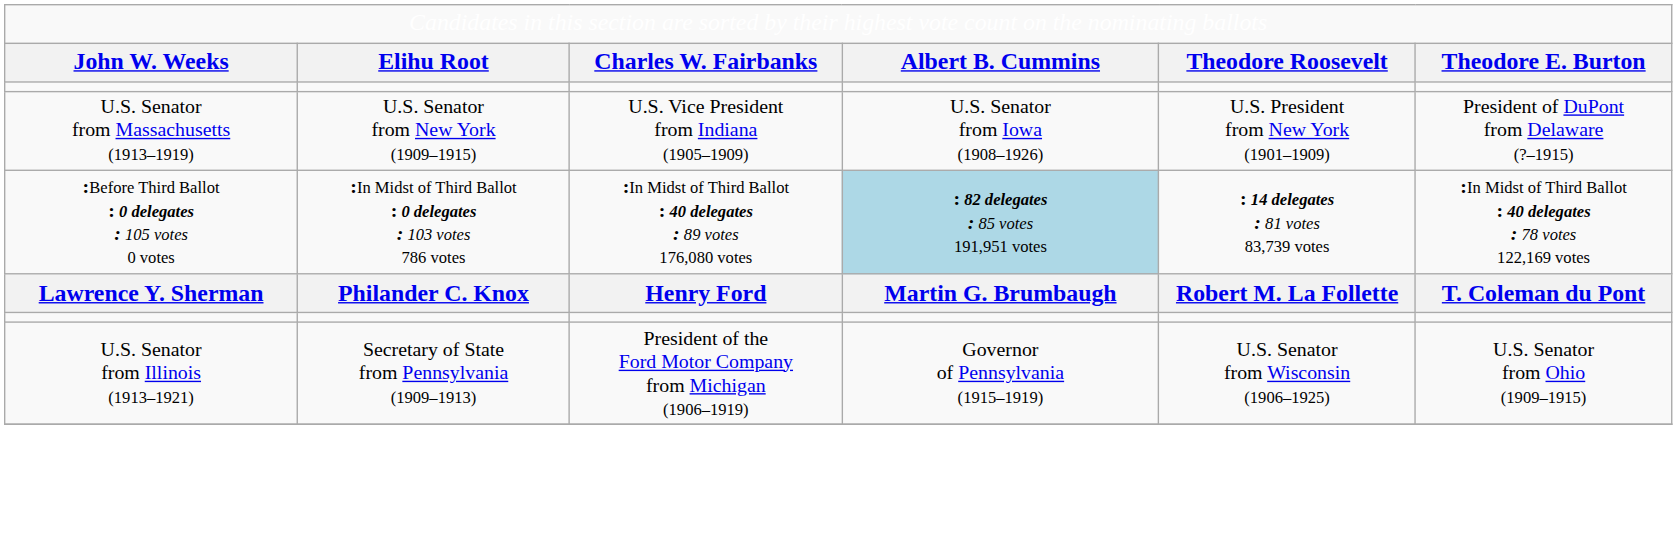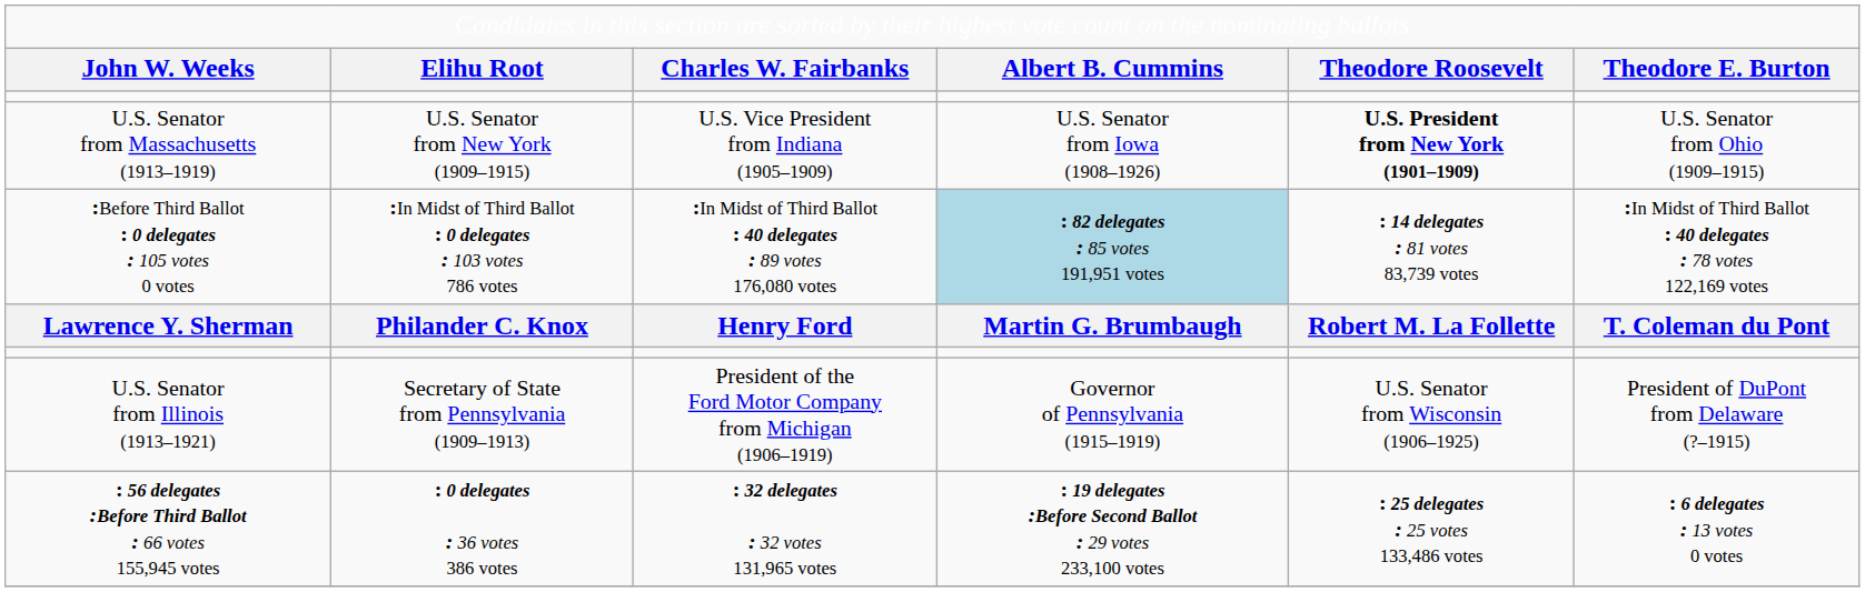U.S. Senator from Massachusetts (1913–1919) | column 5: normal -> bold
U.S. Senator from Massachusetts (1913–1919) | column 6: President of DuPont from Delaware (?–1915) -> U.S. Senator from Ohio (1909–1915)
U.S. Senator from Illinois (1913–1921) | column 6: U.S. Senator from Ohio (1909–1915) -> President of DuPont from Delaware (?–1915)
+ row: : 56 delegates :Before Third Ballot : 66 votes 155,945 votes | : 0 delegates : 36 votes 386 votes | : 32 delegates : 32 votes 131,965 votes | : 19 delegates :Before Second Ballot : 29 votes 233,100 votes | : 25 delegates : 25 votes 133,486 votes | : 6 delegates : 13 votes 0 votes
